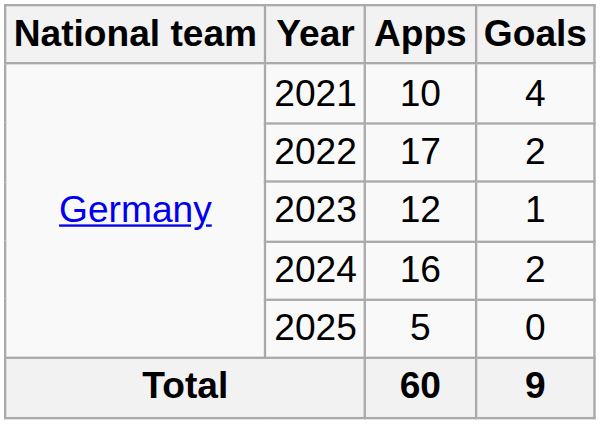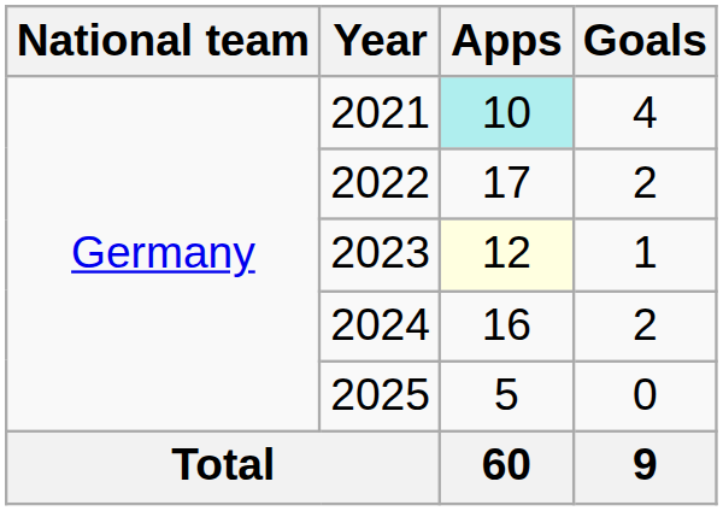2021 | Apps: no background -> paleturquoise background
2023 | Apps: no background -> lightyellow background
